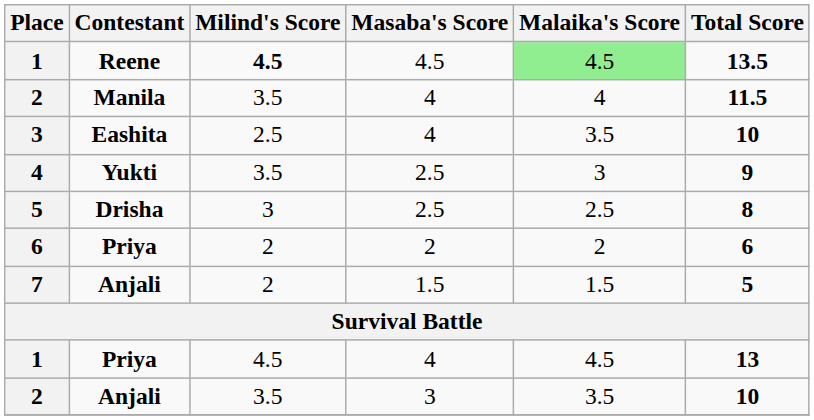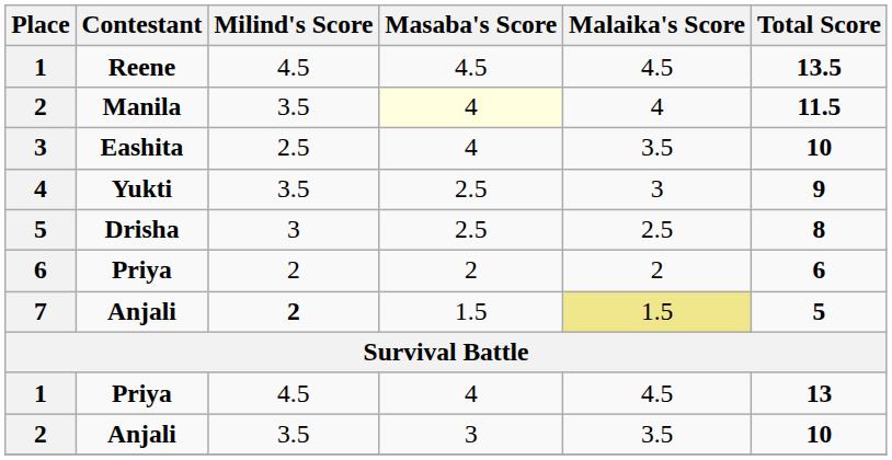1 / Reene | Milind's Score: bold -> normal
1 / Reene | Malaika's Score: lightgreen background -> no background
2 / Manila | Masaba's Score: no background -> lightyellow background
7 | Milind's Score: normal -> bold
7 | Malaika's Score: no background -> khaki background
